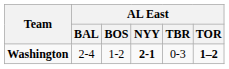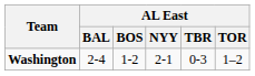Washington | AL East / NYY: bold -> normal
Washington | AL East / TOR: bold -> normal
